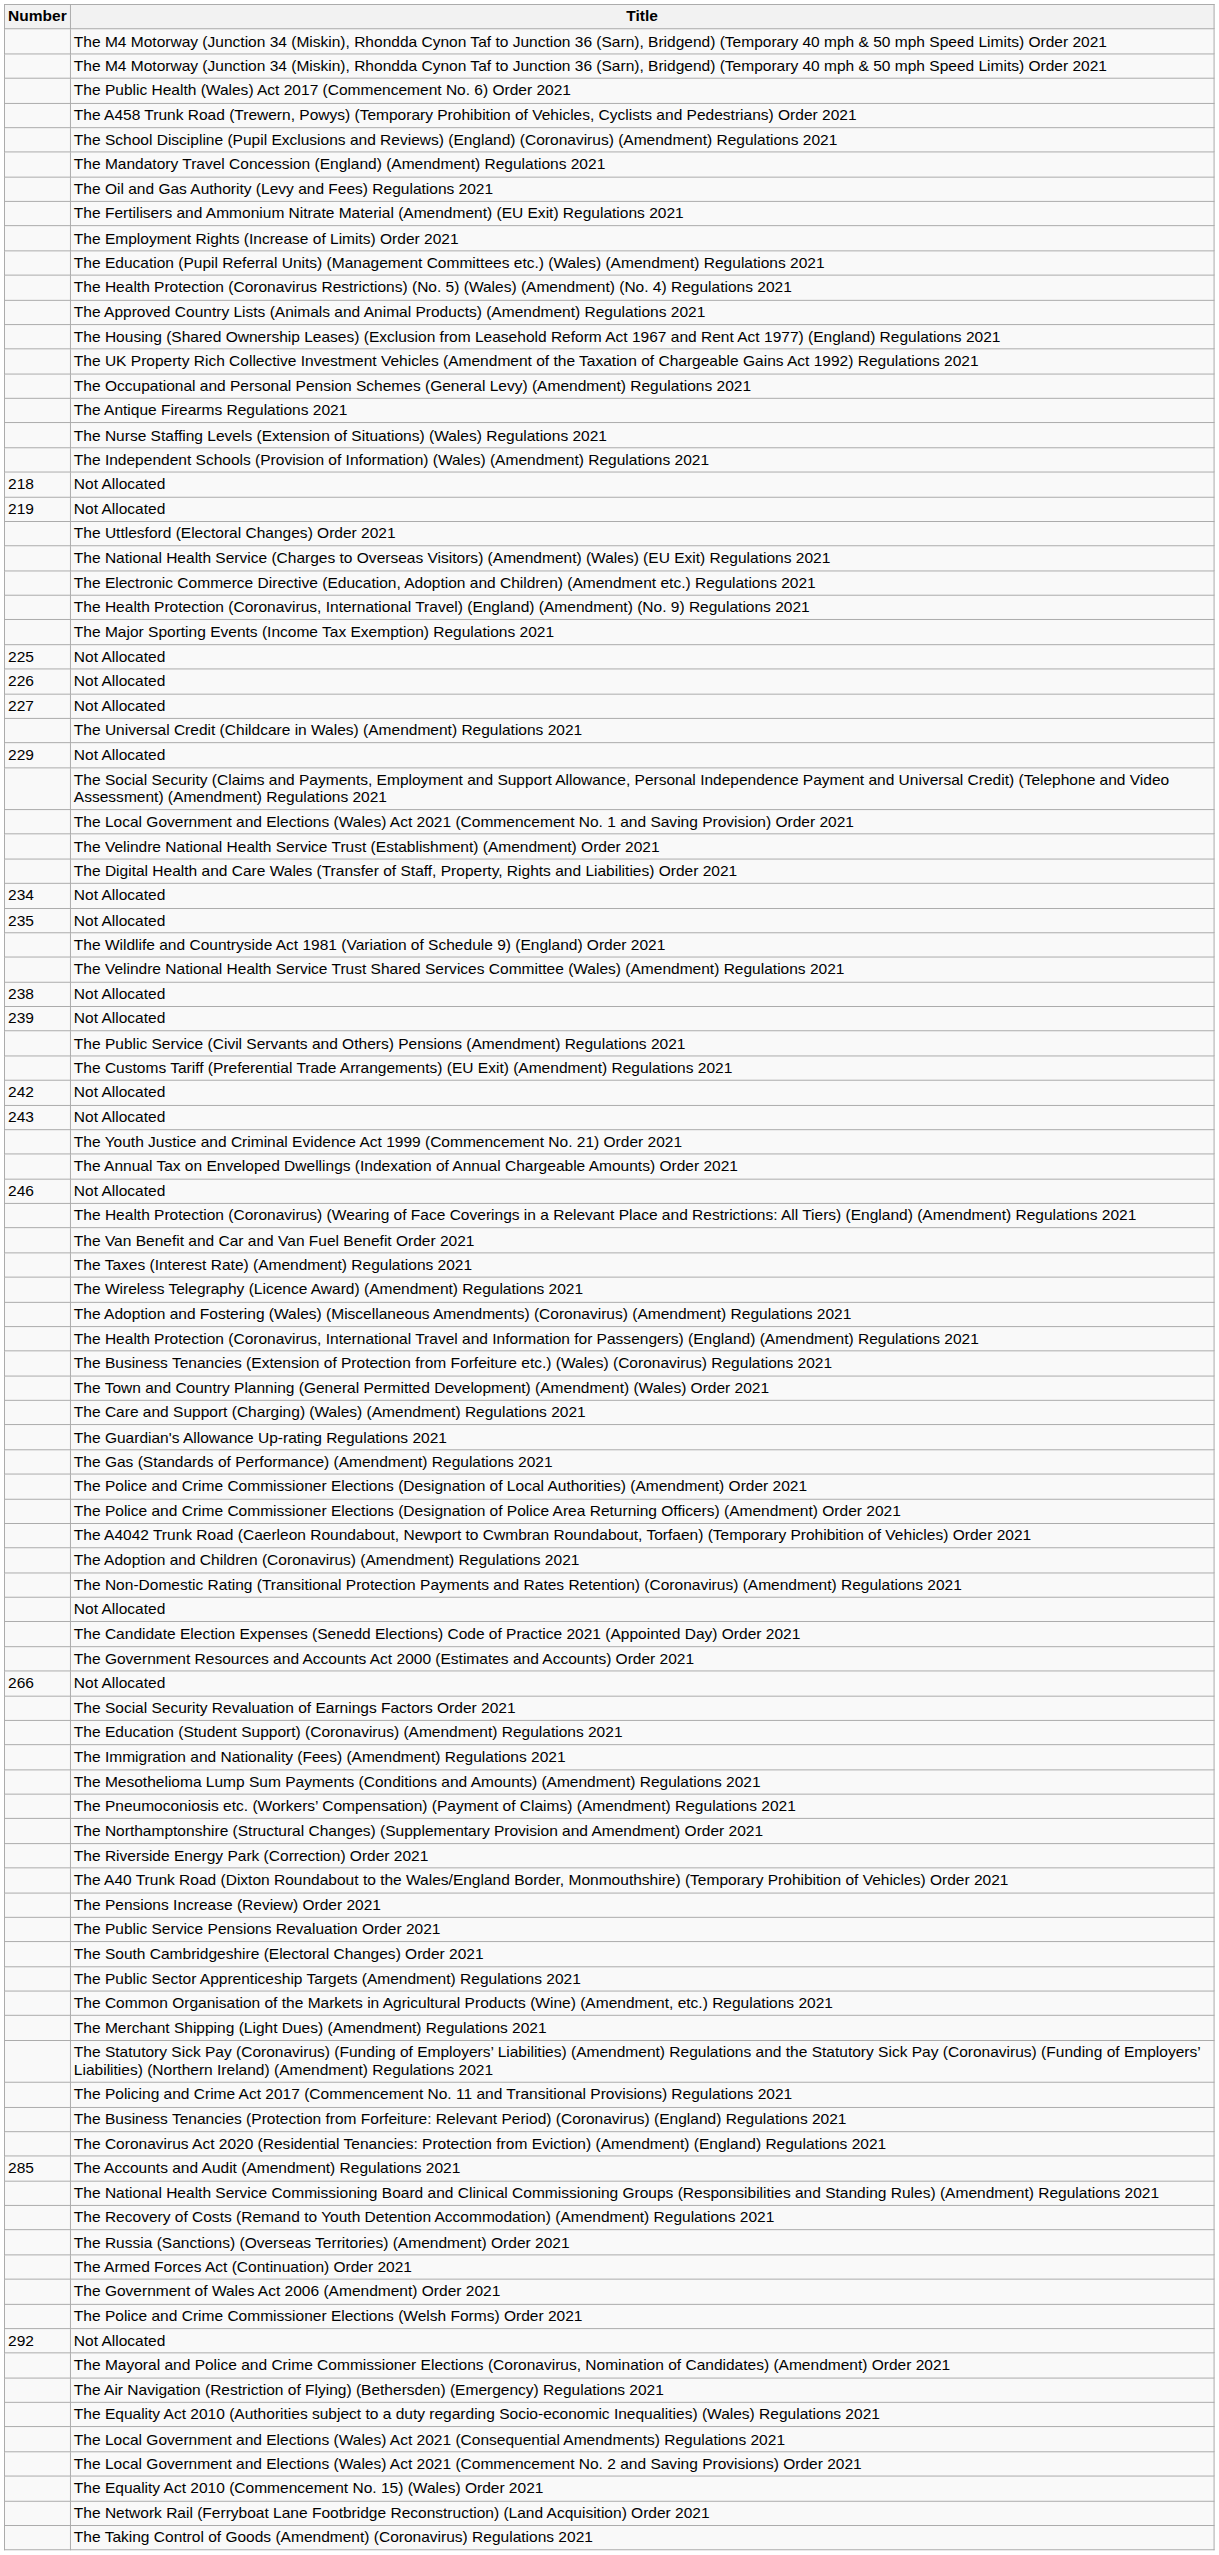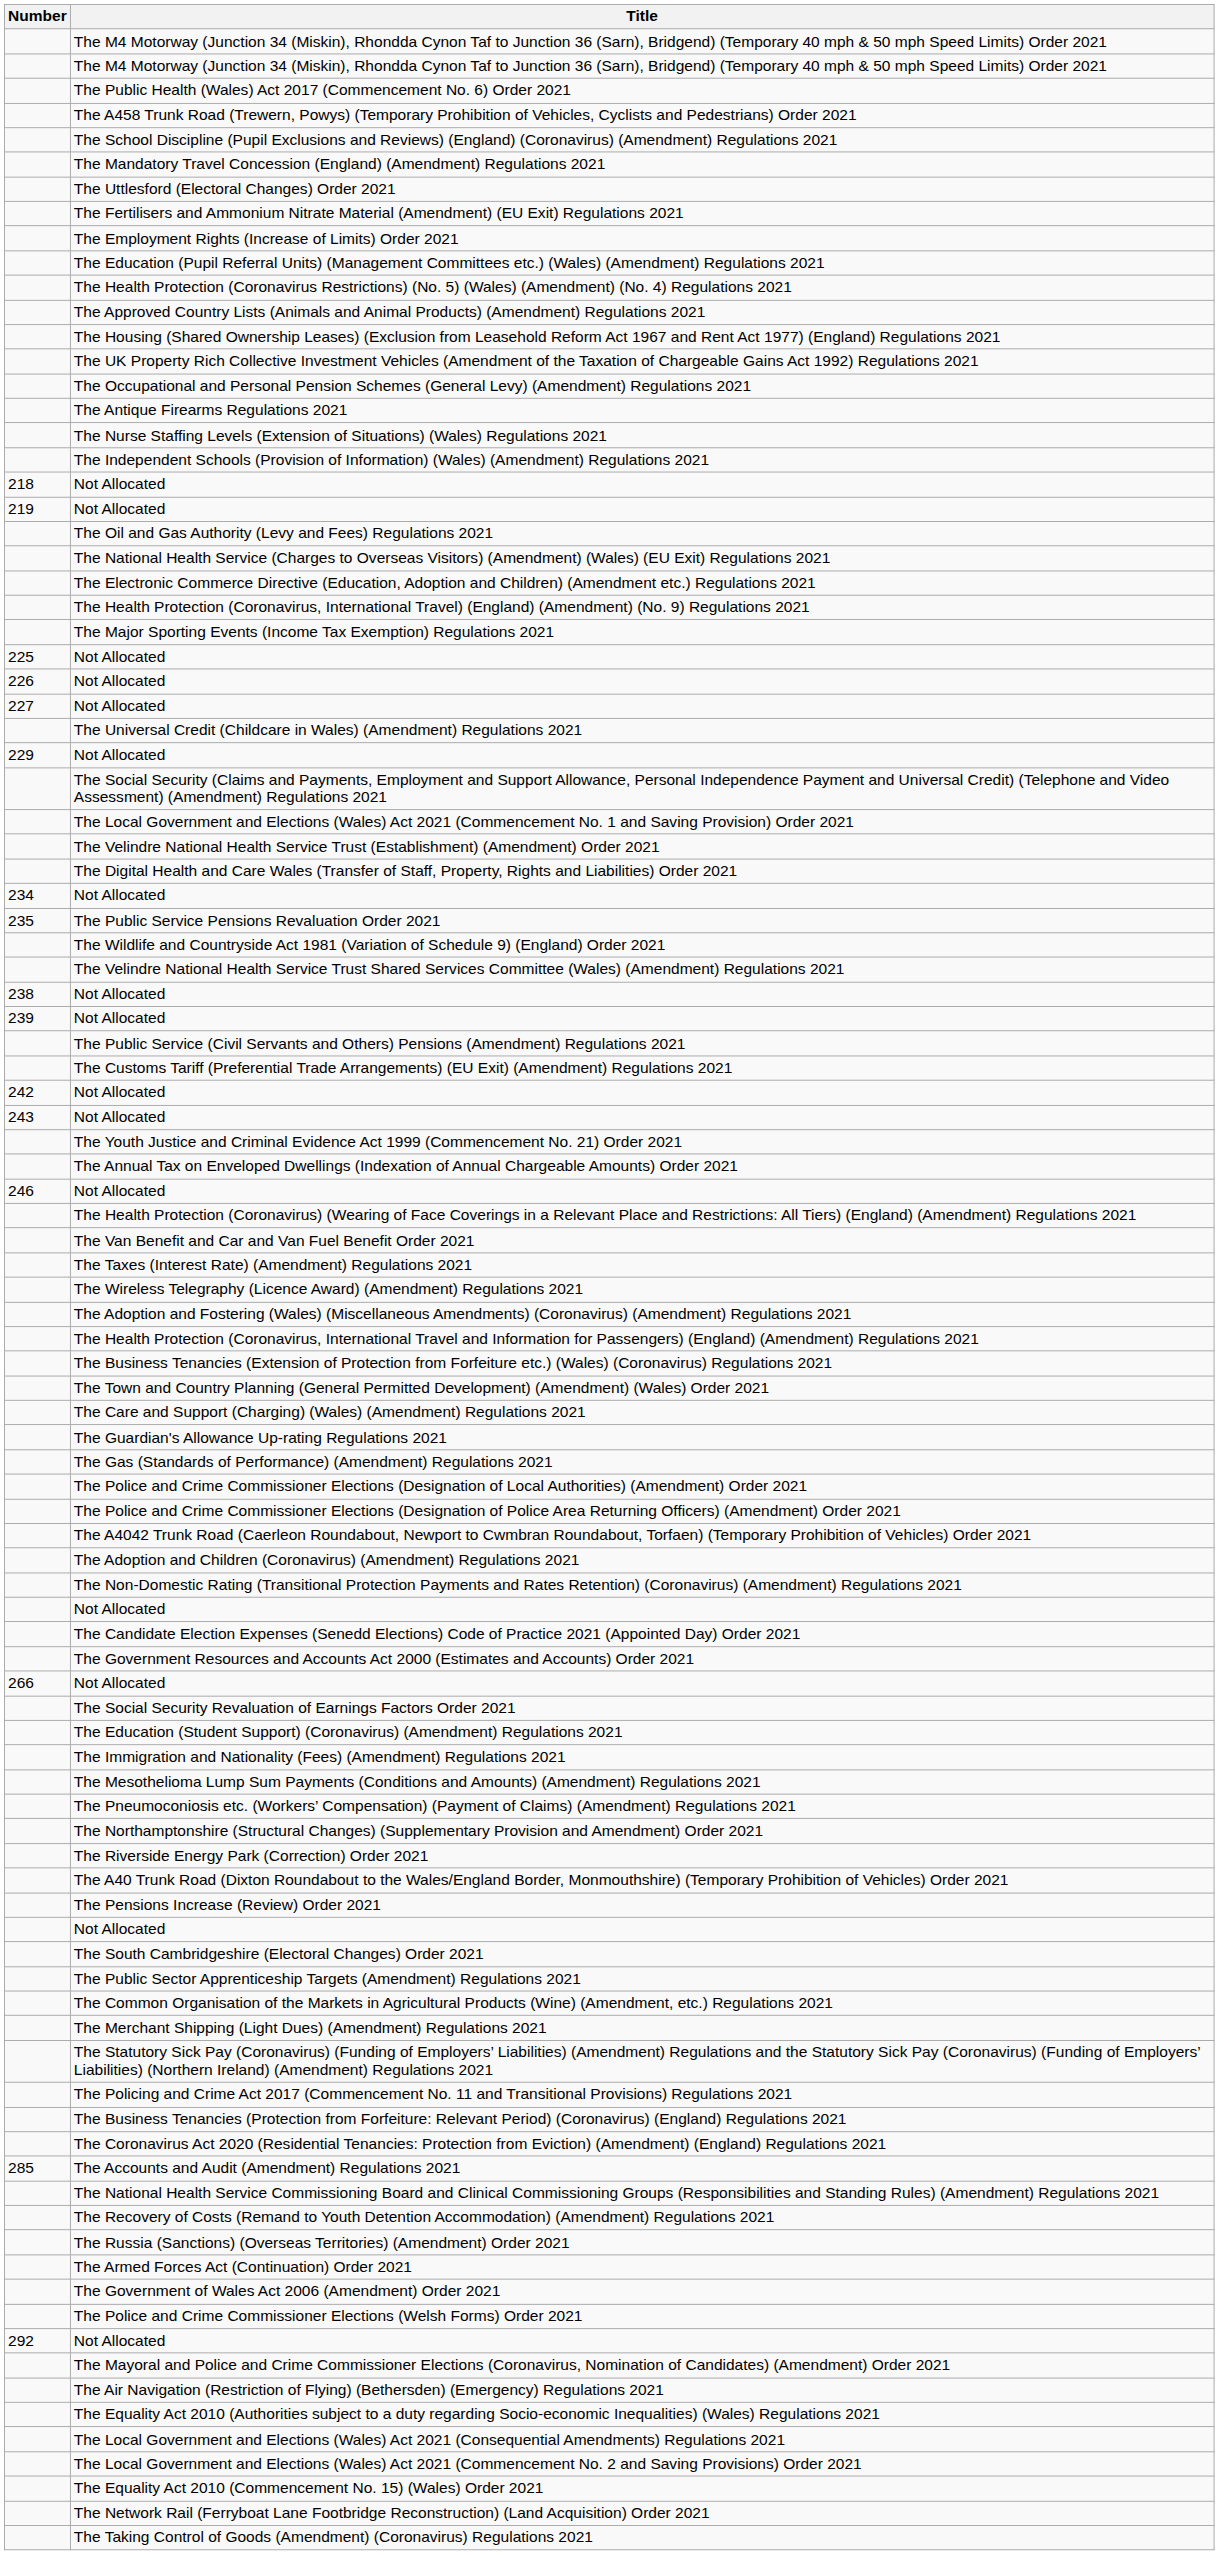row 8 | Title: The Oil and Gas Authority (Levy and Fees) Regulations 2021 -> The Uttlesford (Electoral Changes) Order 2021
row 22 | Title: The Uttlesford (Electoral Changes) Order 2021 -> The Oil and Gas Authority (Levy and Fees) Regulations 2021
row 37 | Title: Not Allocated -> The Public Service Pensions Revaluation Order 2021
row 78 | Title: The Public Service Pensions Revaluation Order 2021 -> Not Allocated
